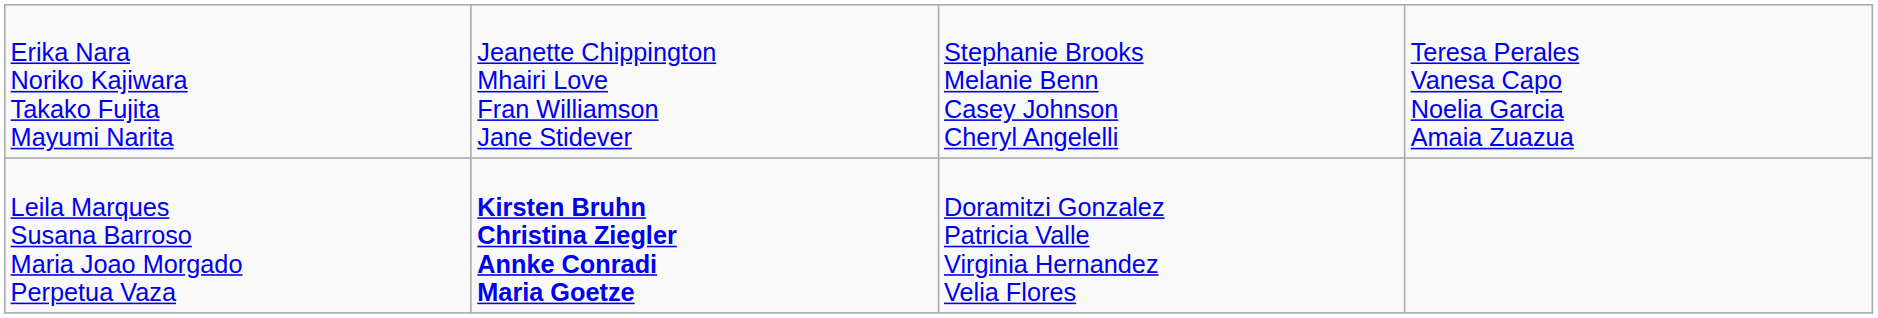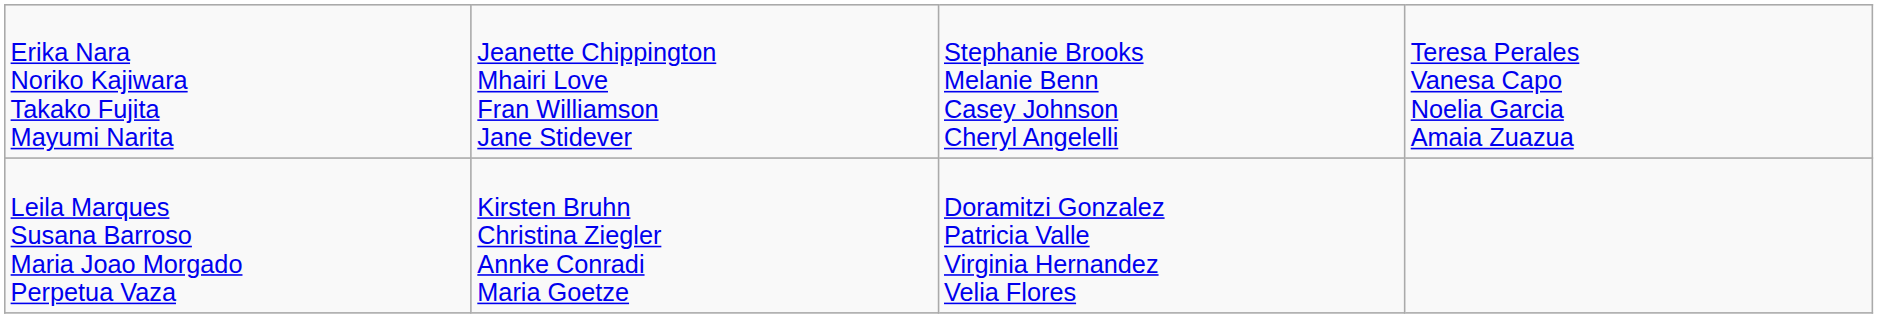row 2 | column 2: bold -> normal
